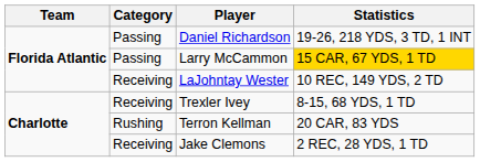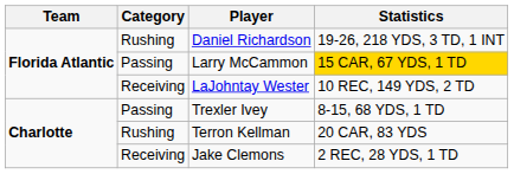Daniel Richardson | Category: Passing -> Rushing
Trexler Ivey | Category: Receiving -> Passing
